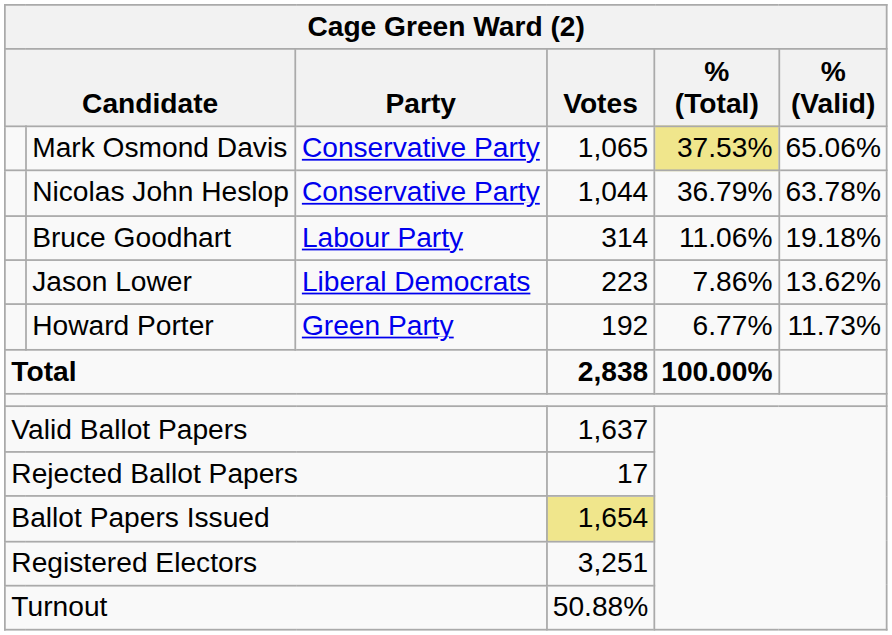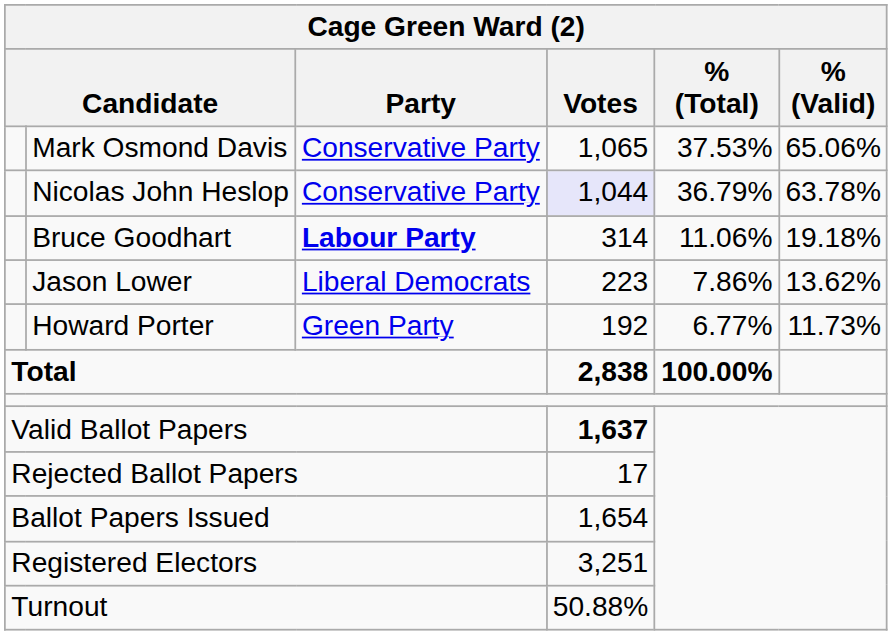Mark Osmond Davis | % (Total): khaki background -> no background
Nicolas John Heslop | Votes: no background -> lavender background
Bruce Goodhart | Party: normal -> bold
Valid Ballot Papers | Votes: normal -> bold
Ballot Papers Issued | Votes: khaki background -> no background
